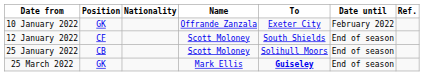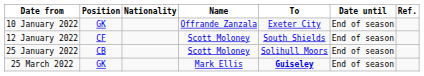10 January 2022 | Date until: February 2022 -> End of season
